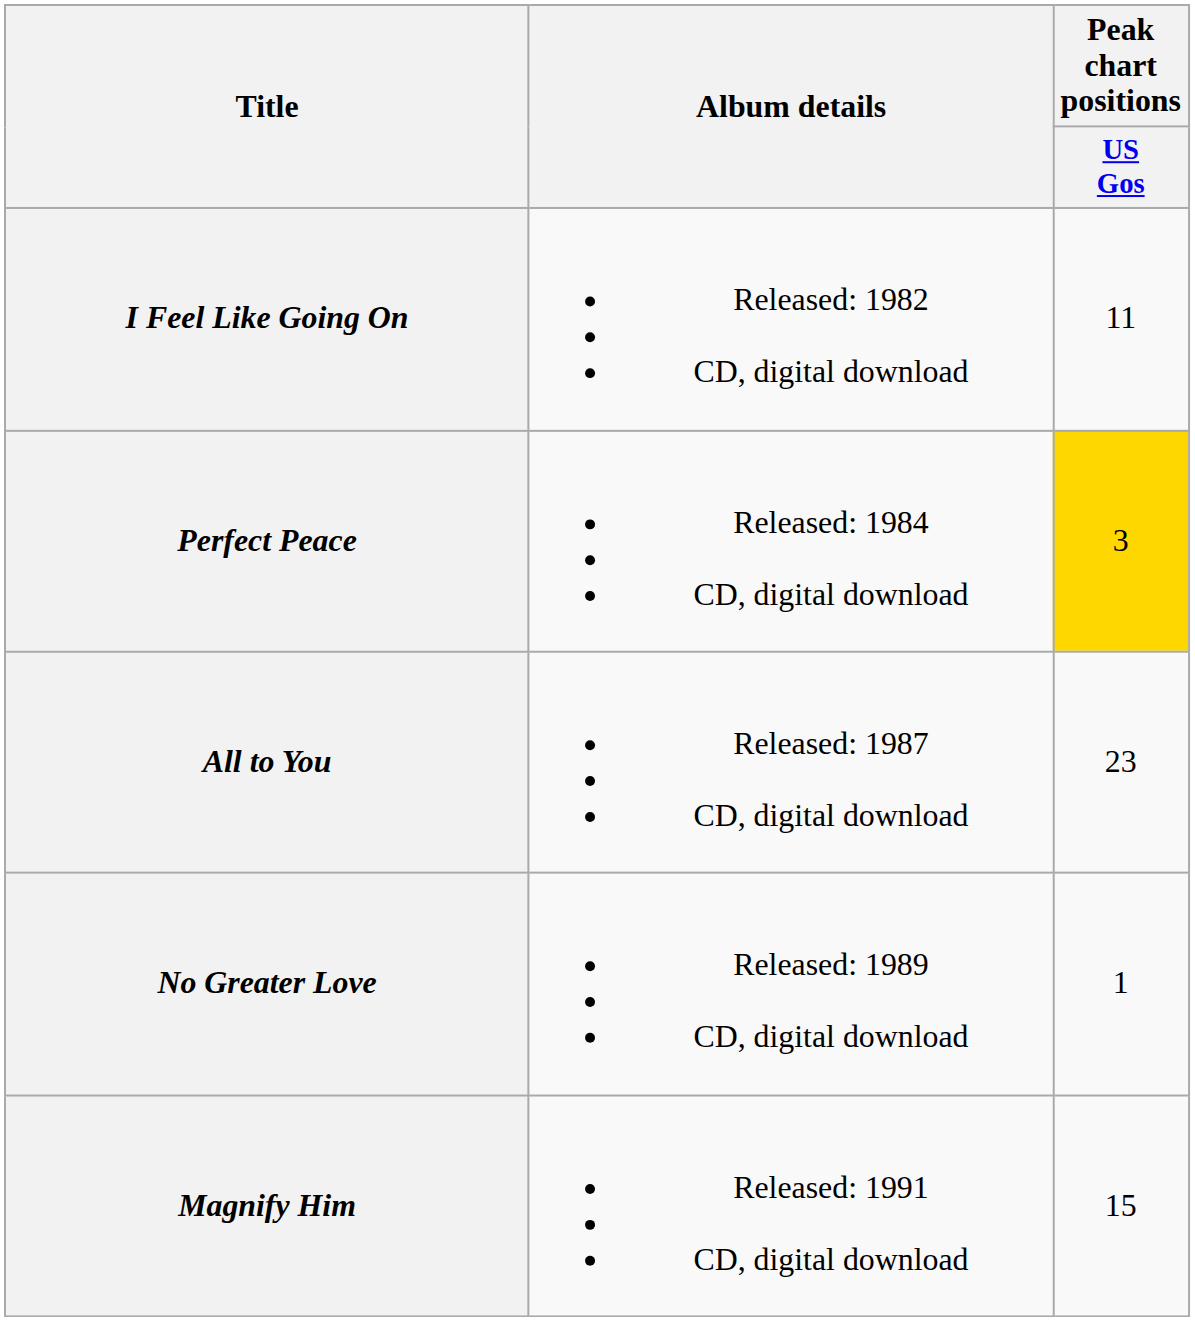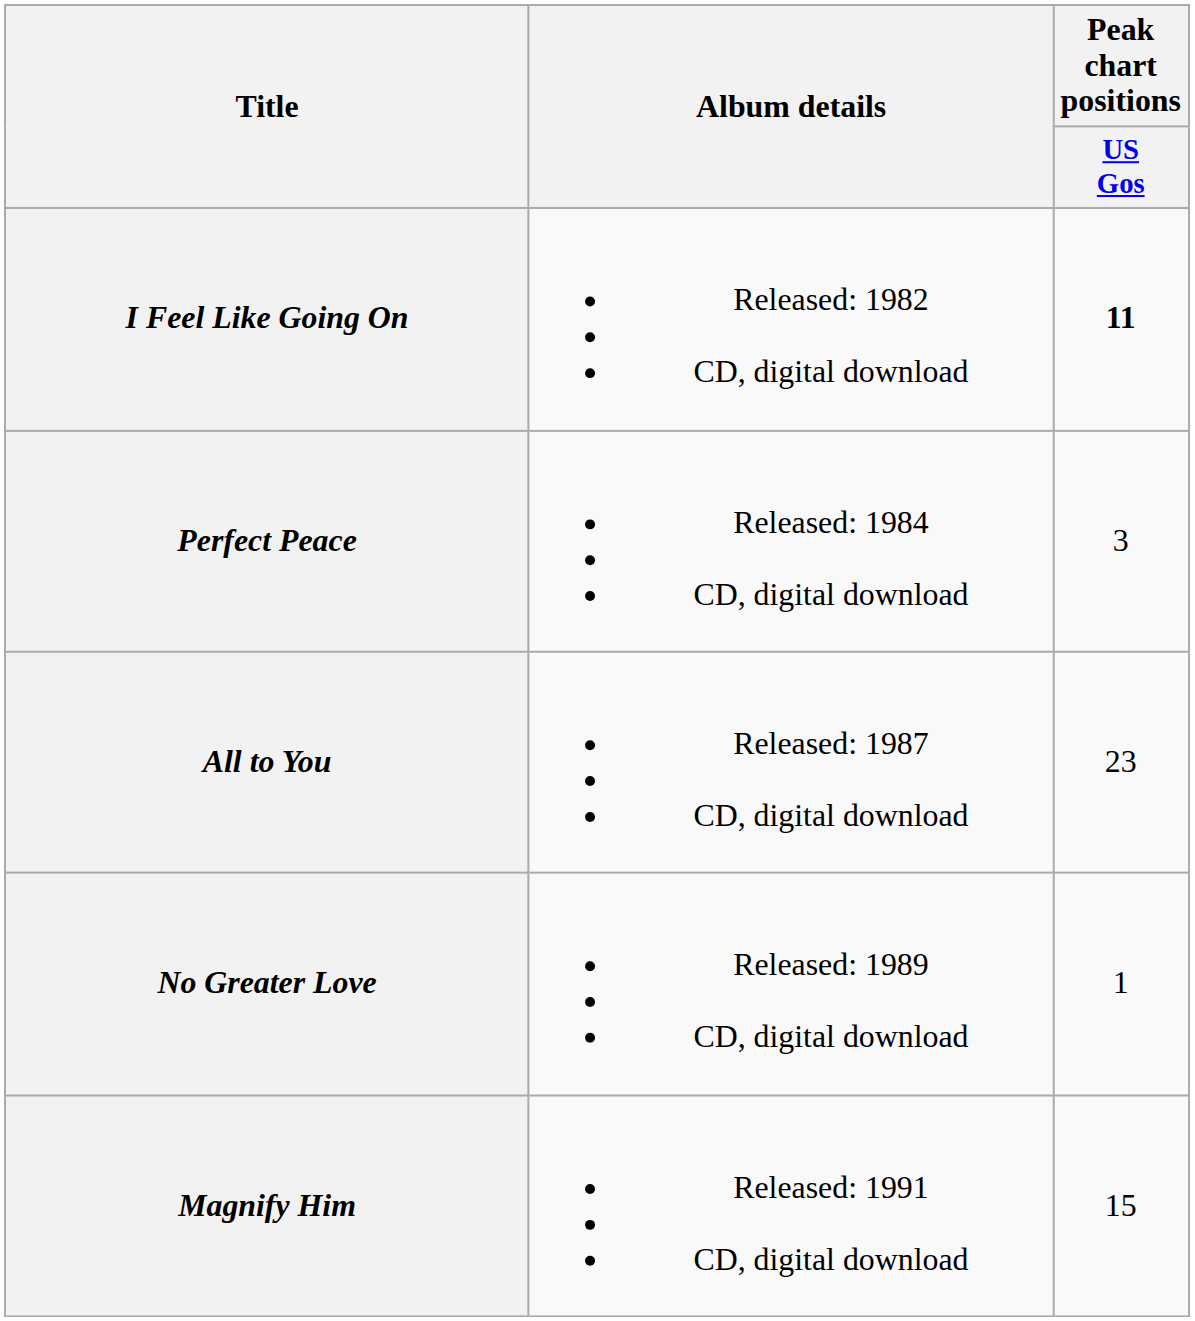I Feel Like Going On | Peak chart positions / US Gos: normal -> bold
Perfect Peace | Peak chart positions / US Gos: gold background -> no background
